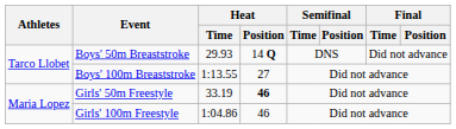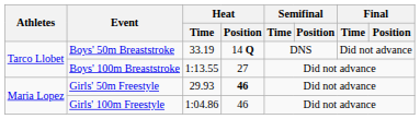Boys' 50m Breaststroke | Heat / Time: 29.93 -> 33.19
Girls' 50m Freestyle | Heat / Time: 33.19 -> 29.93
